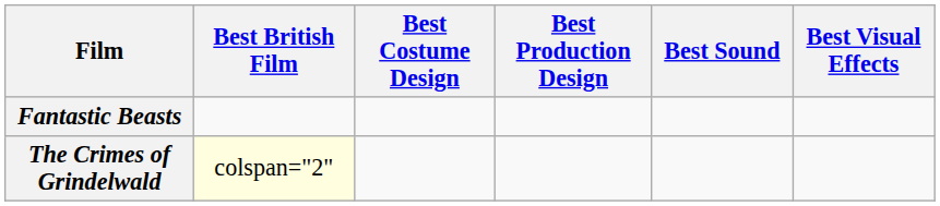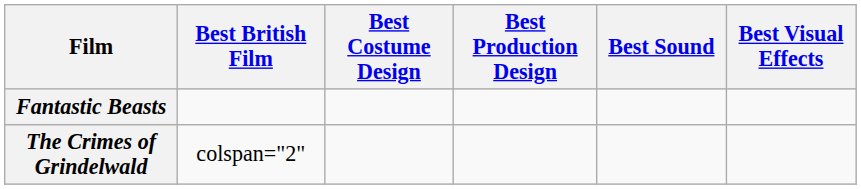The Crimes of Grindelwald | Best British Film: lightyellow background -> no background
